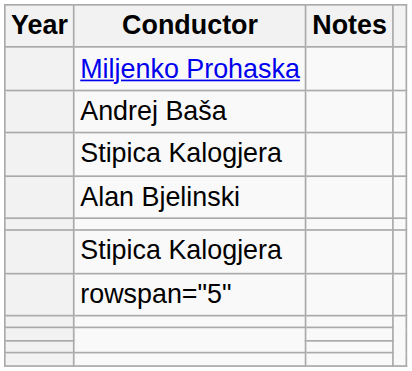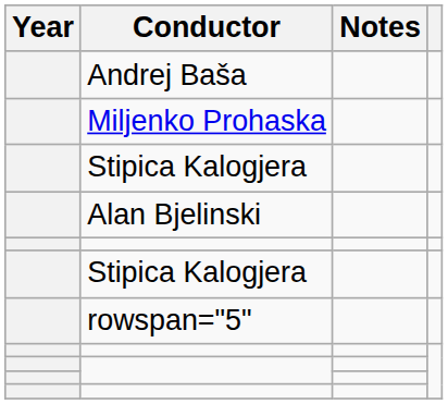rows swapped: Andrej Baša <-> Miljenko Prohaska
